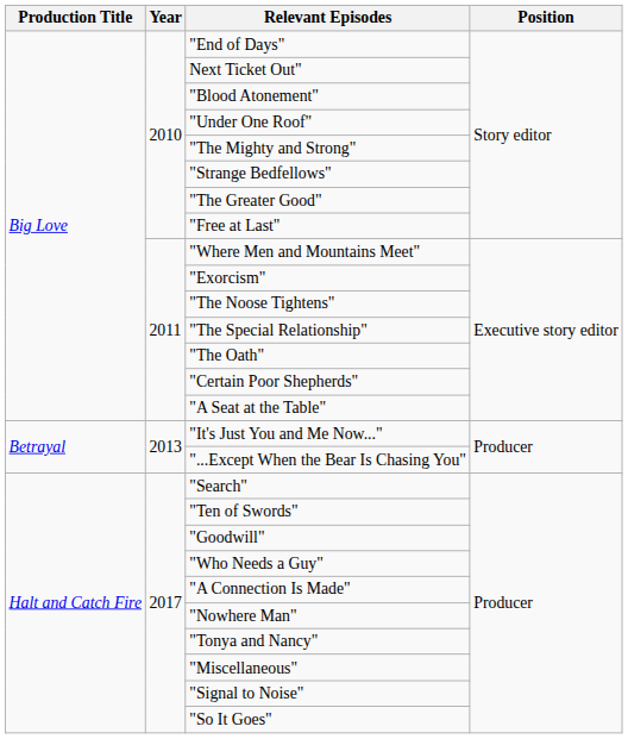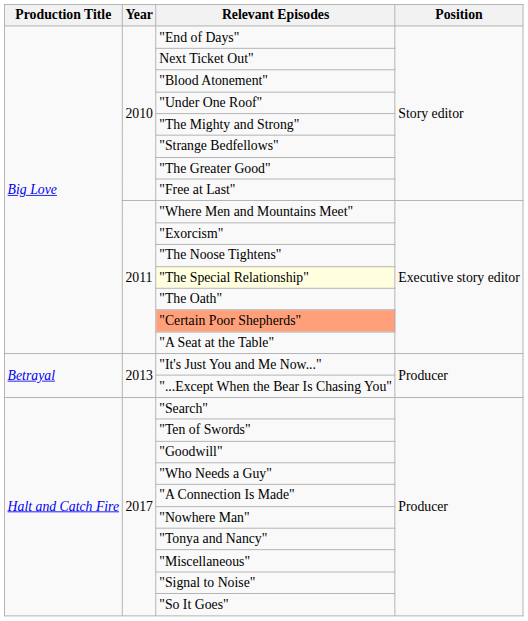"The Special Relationship" | Relevant Episodes: no background -> lightyellow background
"Certain Poor Shepherds" | Relevant Episodes: no background -> lightsalmon background
